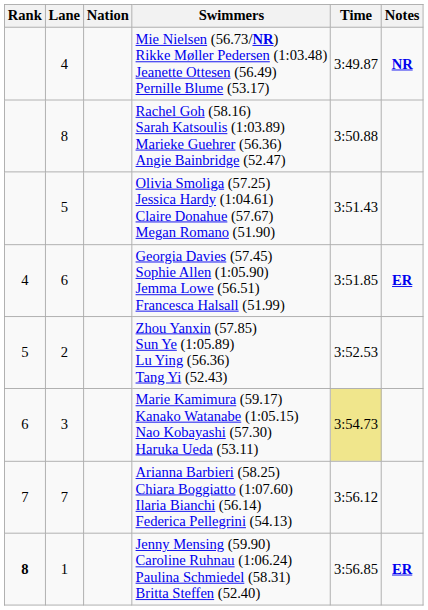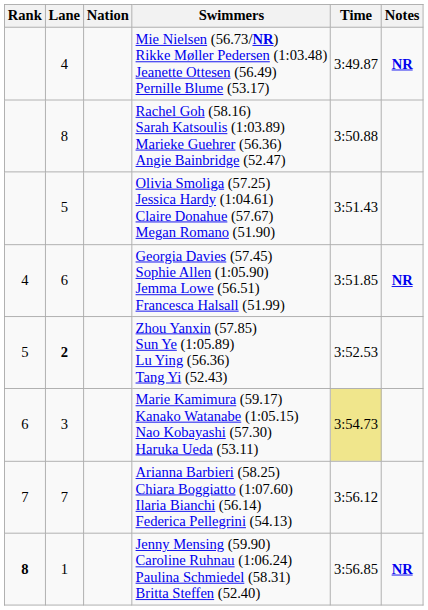row 5 | Notes: ER -> NR
row 6 | Lane: normal -> bold
row 9 | Notes: ER -> NR
